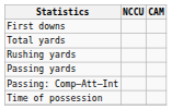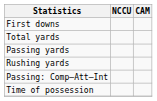rows swapped: Rushing yards <-> Passing yards
